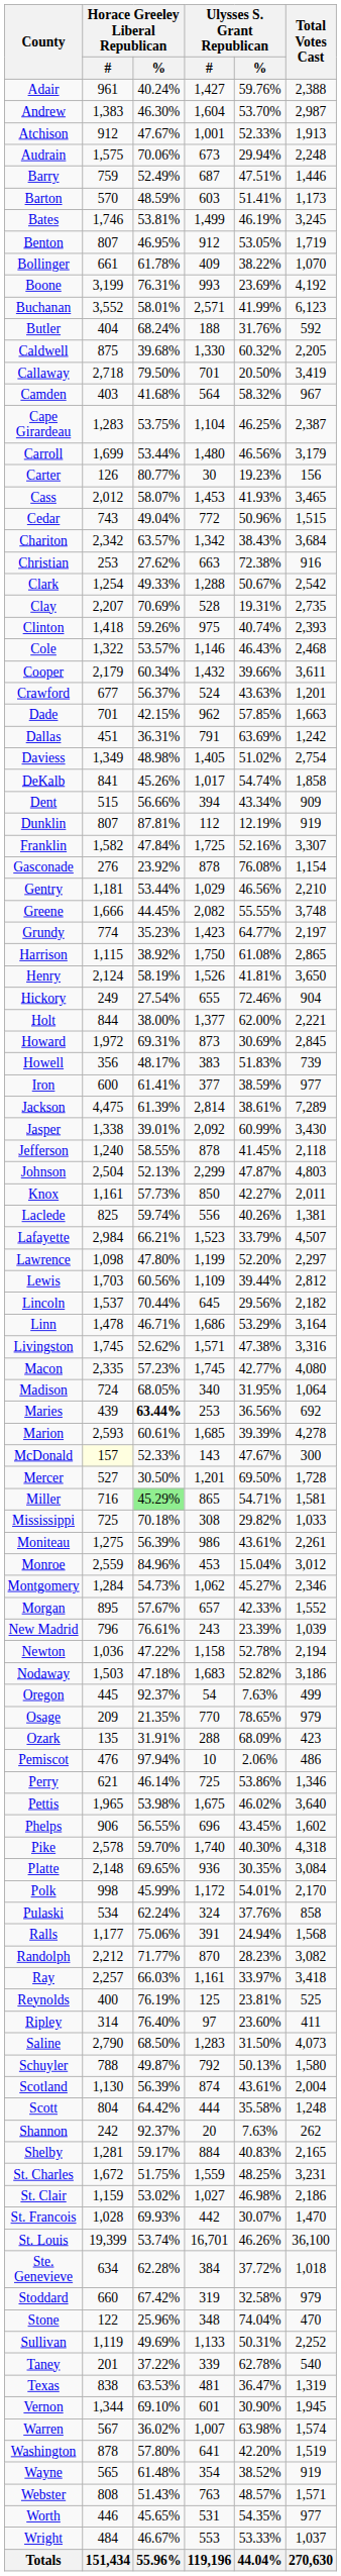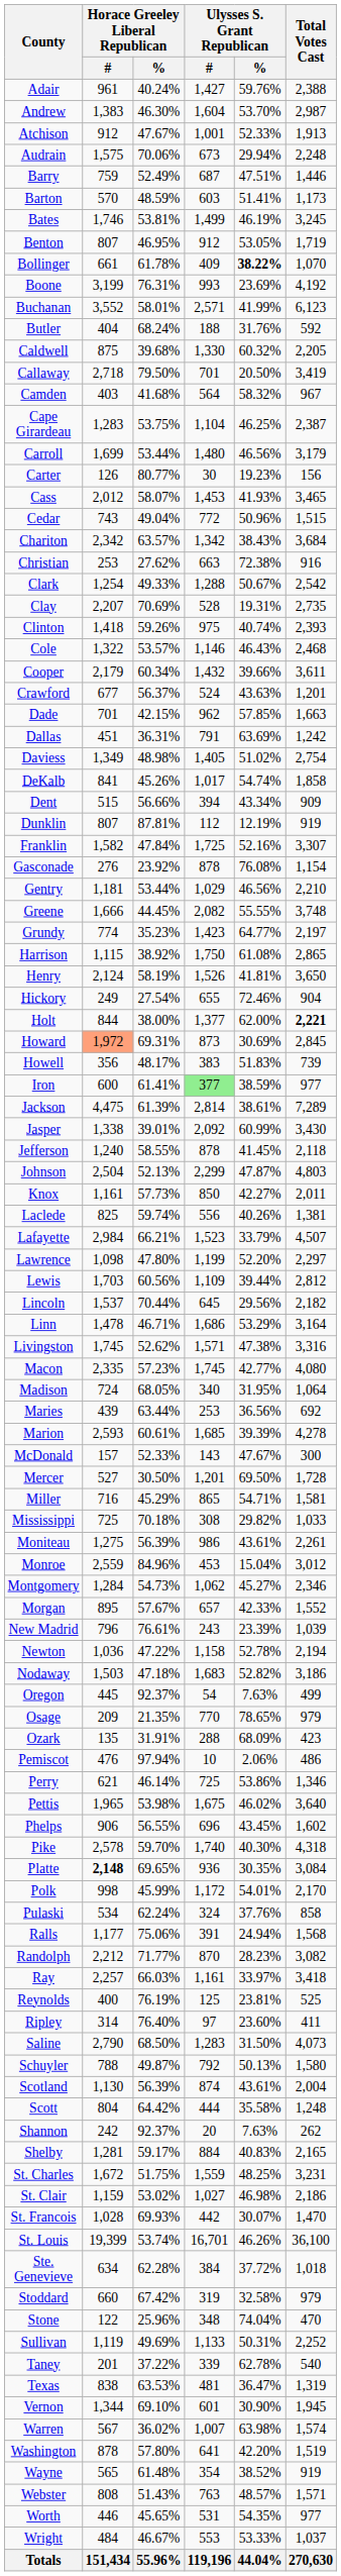Bollinger | Ulysses S. Grant Republican / %: normal -> bold
Holt | Total Votes Cast: normal -> bold
Howard | Horace Greeley Liberal Republican / #: no background -> lightsalmon background
Iron | Ulysses S. Grant Republican / #: no background -> lightgreen background
Maries | Horace Greeley Liberal Republican / %: bold -> normal
McDonald | Horace Greeley Liberal Republican / #: lightyellow background -> no background
Miller | Horace Greeley Liberal Republican / %: lightgreen background -> no background
Platte | Horace Greeley Liberal Republican / #: normal -> bold
